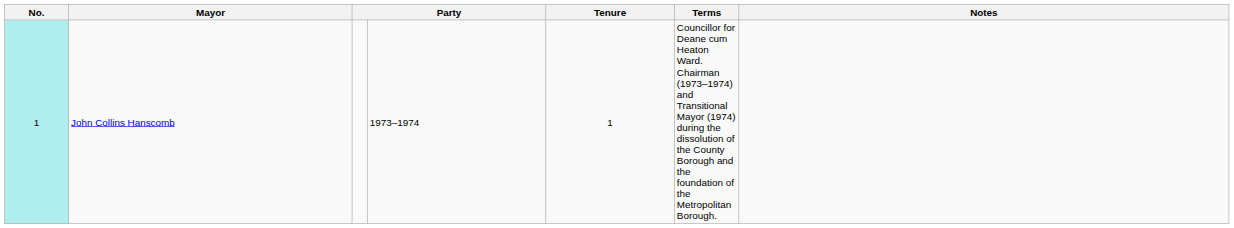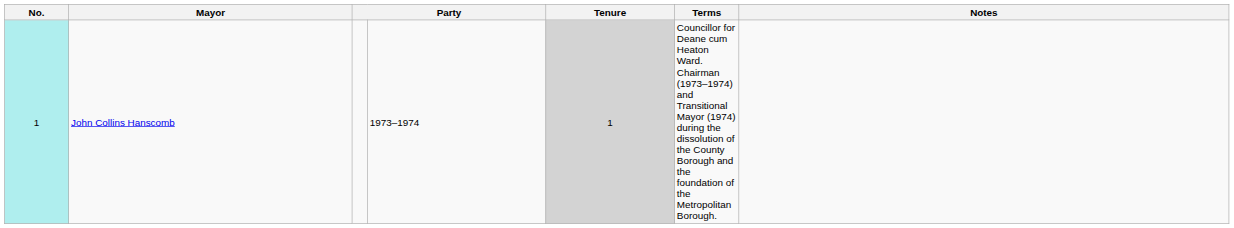John Collins Hanscomb | Tenure: no background -> lightgrey background
